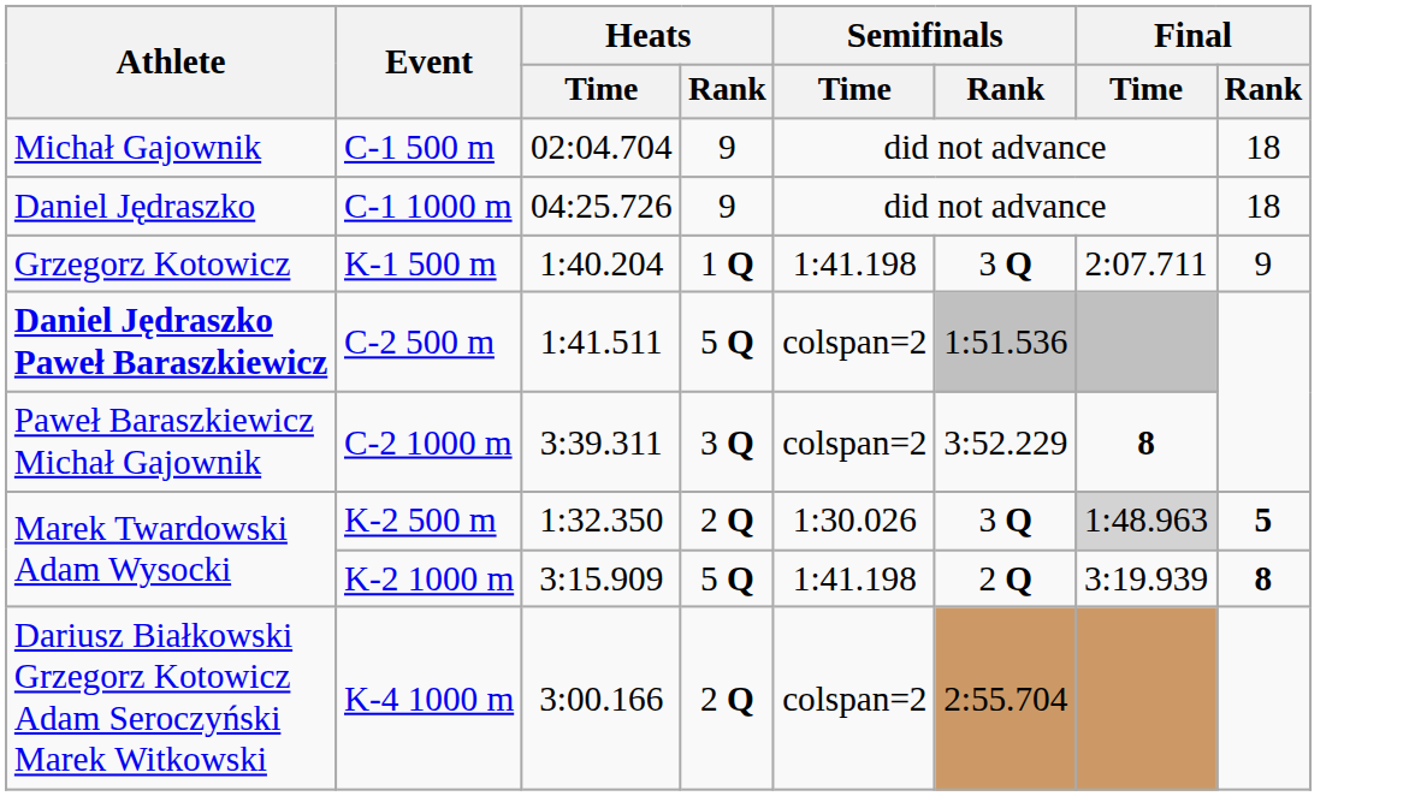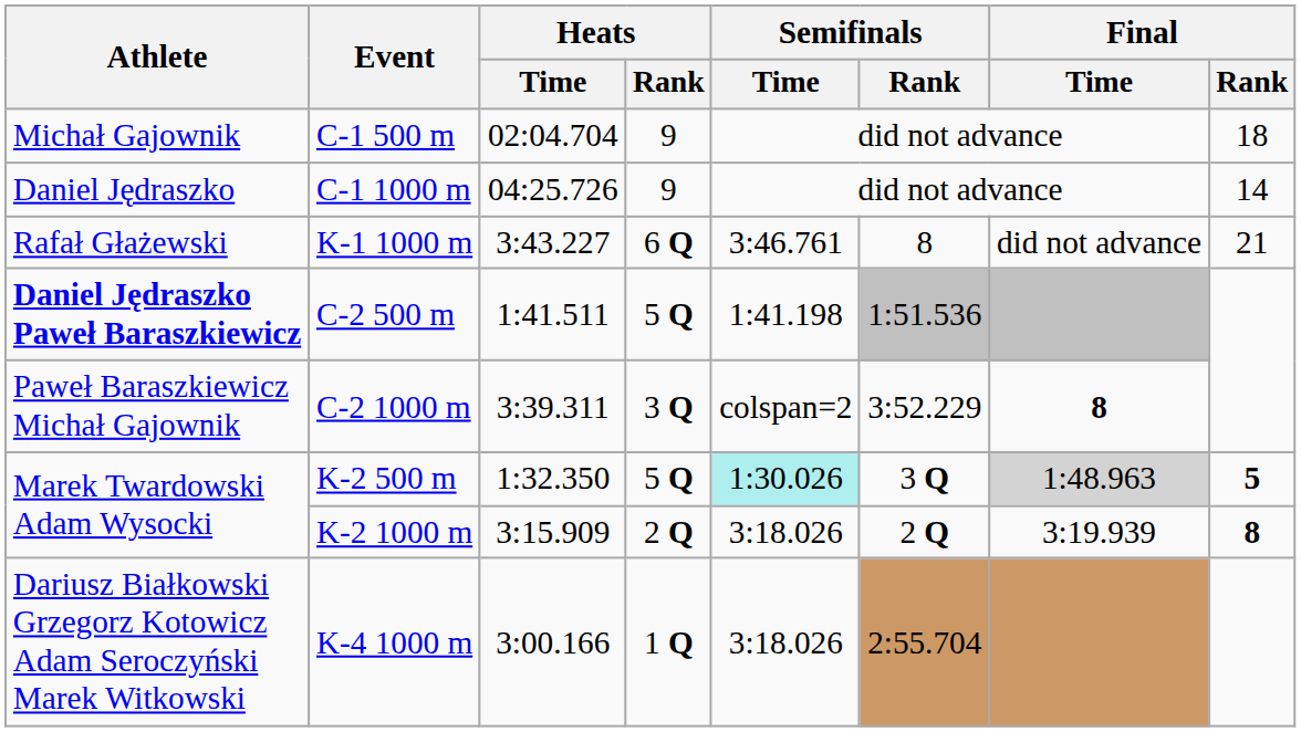C-1 1000 m | Final / Rank: 18 -> 14
- row: Grzegorz Kotowicz | K-1 500 m | 1:40.204 | 1 Q | 1:41.198 | 3 Q | 2:07.711 | 9
+ row: Rafał Głażewski | K-1 1000 m | 3:43.227 | 6 Q | 3:46.761 | 8 | did not advance | 21
C-2 500 m | Semifinals / Time: colspan=2 -> 1:41.198
K-2 500 m | Heats / Rank: 2 Q -> 5 Q
K-2 500 m | Semifinals / Time: no background -> paleturquoise background
K-2 1000 m | Heats / Rank: 5 Q -> 2 Q
K-2 1000 m | Semifinals / Time: 1:41.198 -> 3:18.026
K-4 1000 m | Heats / Rank: 2 Q -> 1 Q
K-4 1000 m | Semifinals / Time: colspan=2 -> 3:18.026
